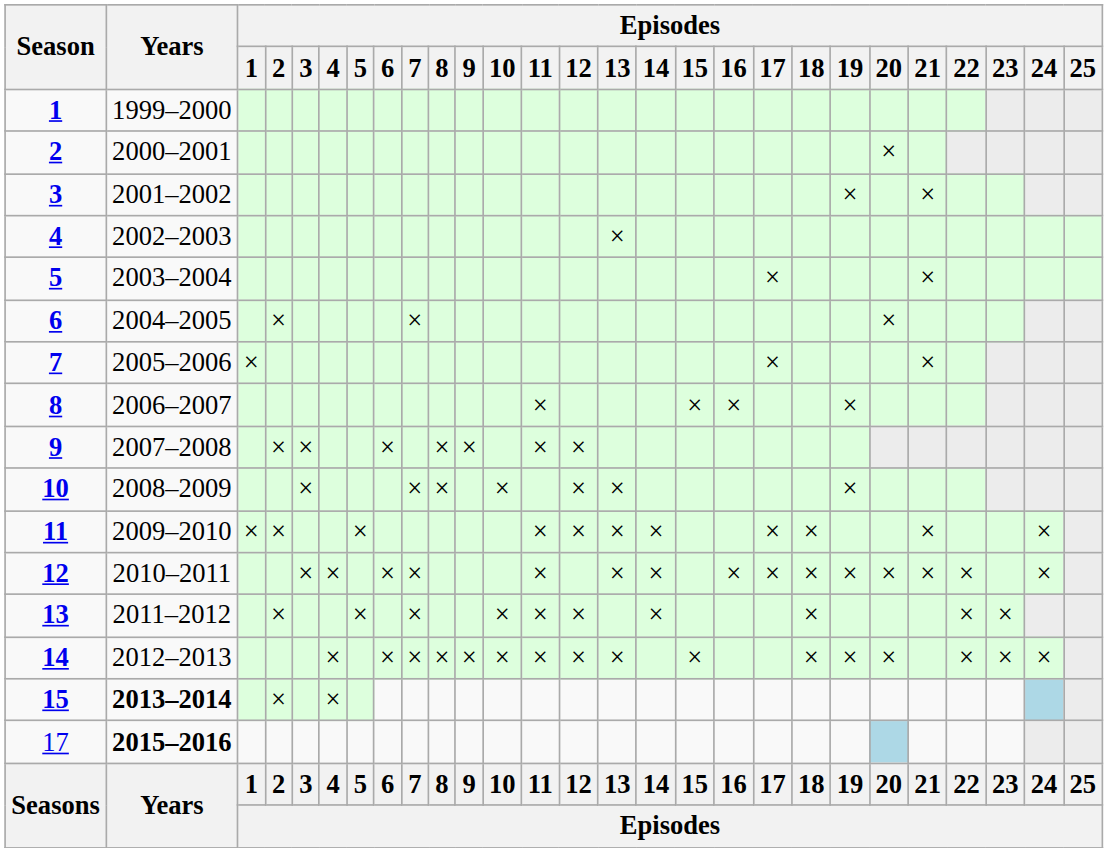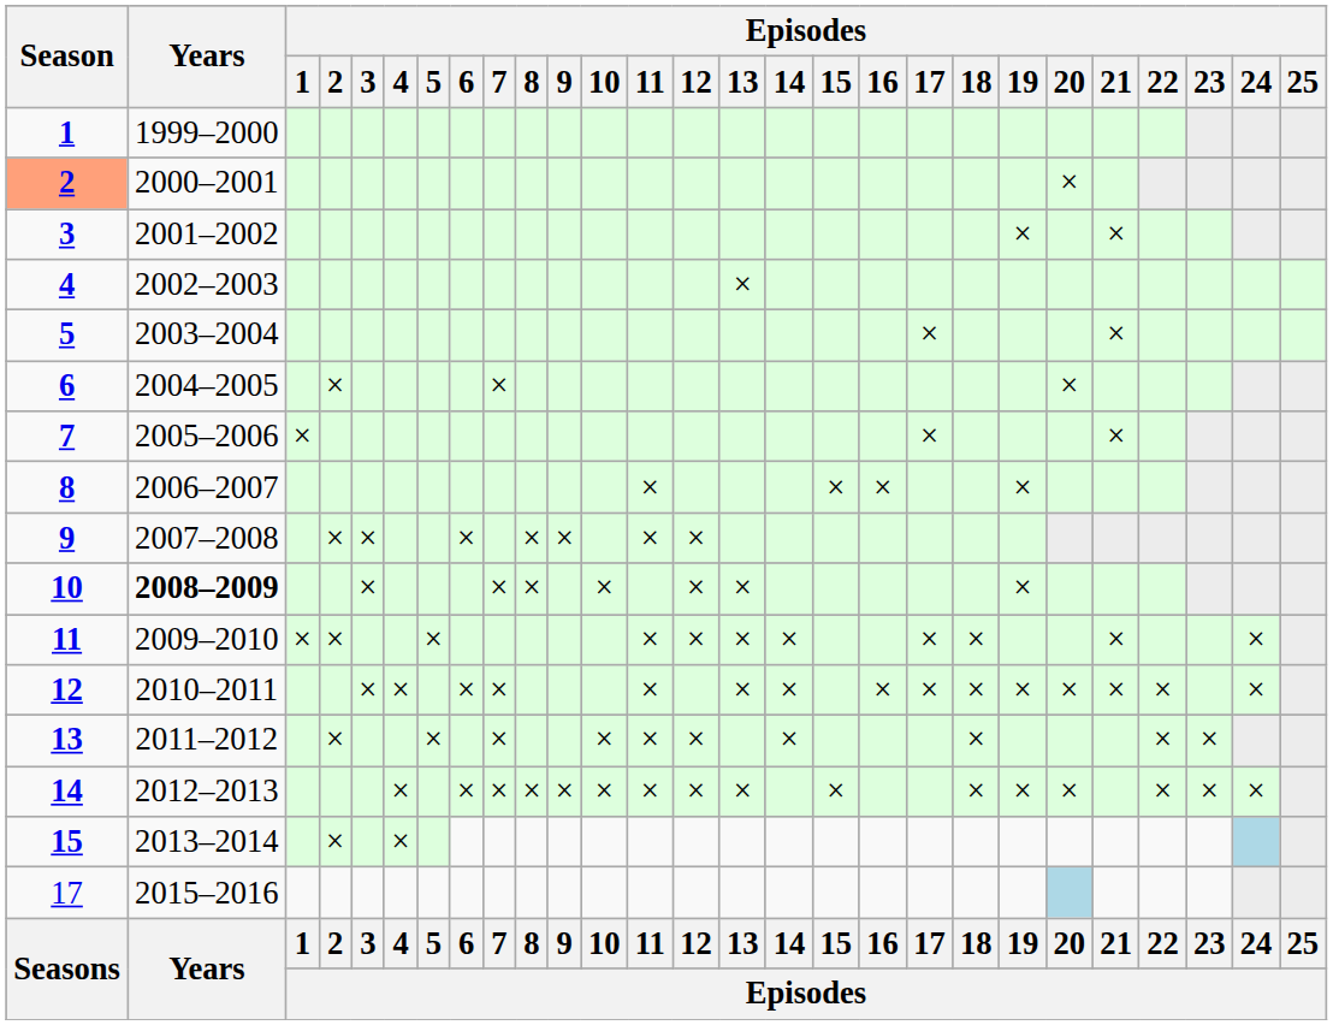row 4 | Season: no background -> lightsalmon background
row 12 | Years: normal -> bold
row 17 | Years: bold -> normal
row 18 | Years: bold -> normal
